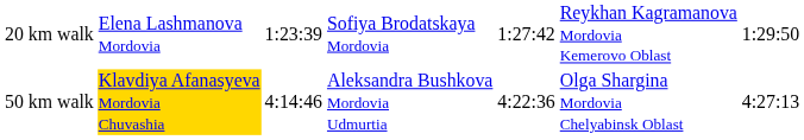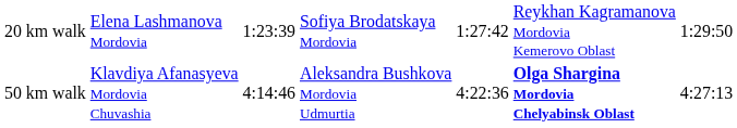50 km walk | column 2: gold background -> no background
50 km walk | column 6: normal -> bold
